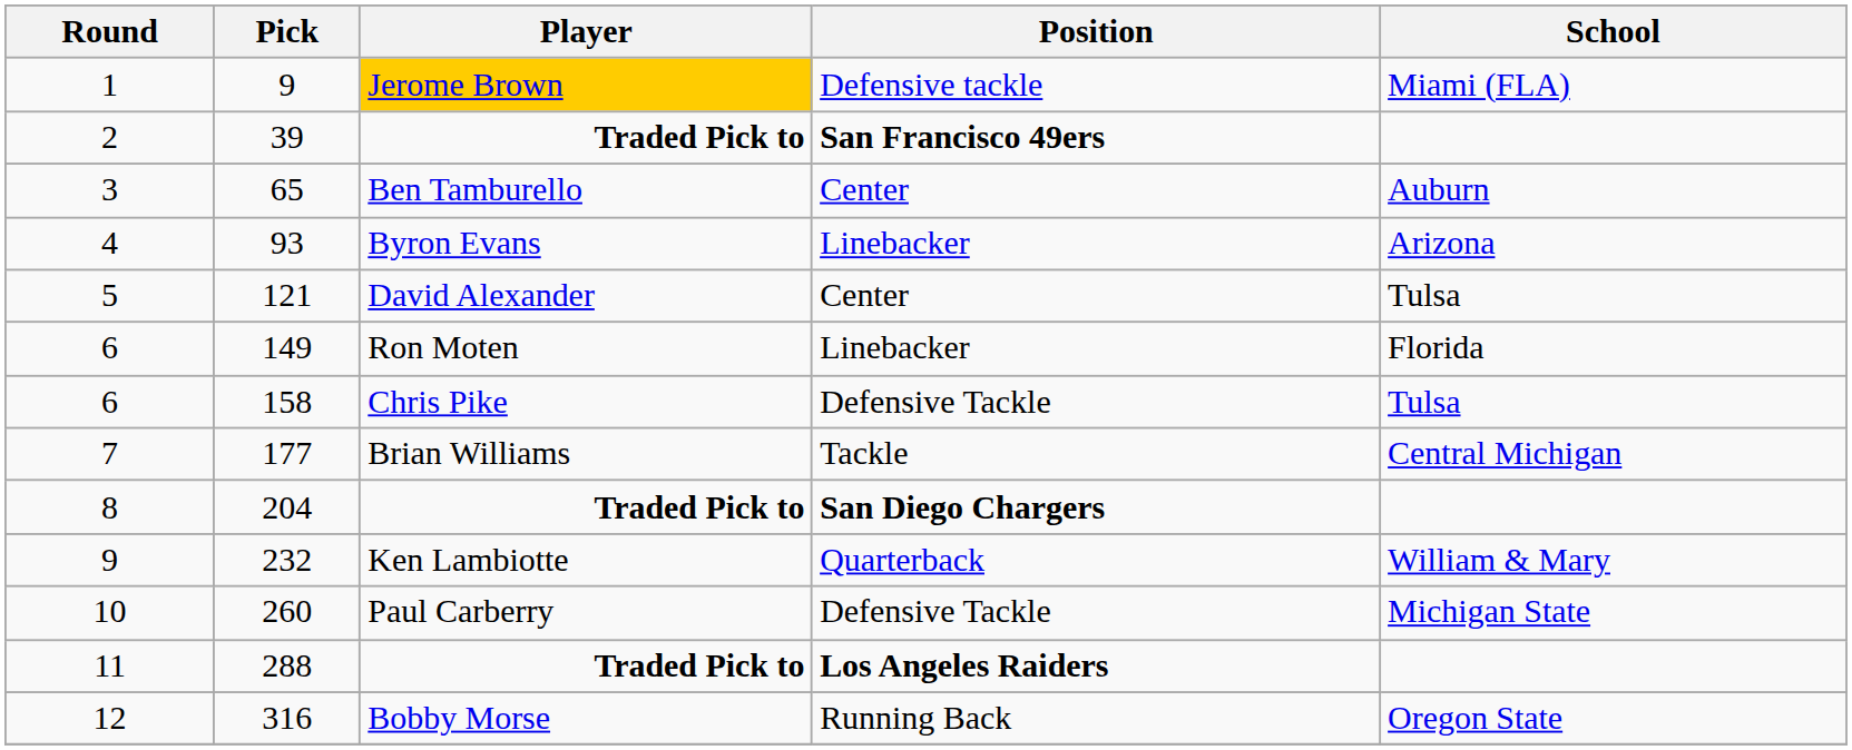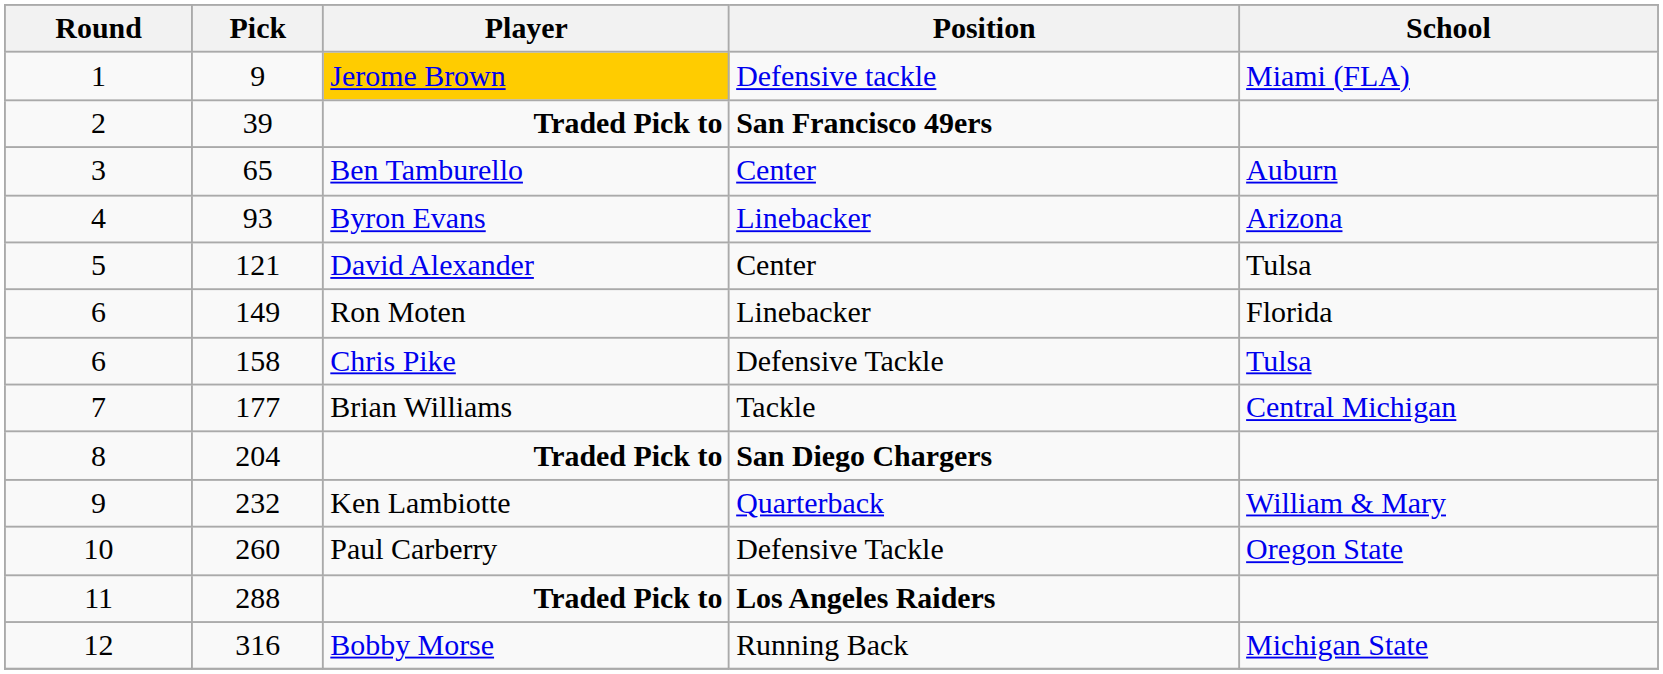260 | School: Michigan State -> Oregon State
316 | School: Oregon State -> Michigan State
